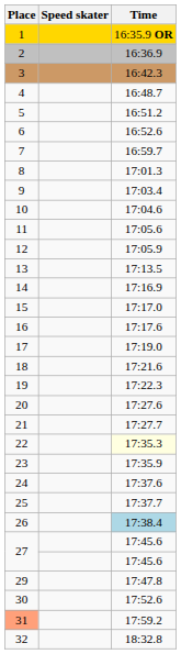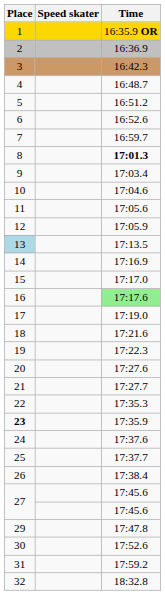8 | Time: normal -> bold
13 | Place: no background -> lightblue background
16 | Time: no background -> lightgreen background
22 | Time: lightyellow background -> no background
23 | Place: normal -> bold
26 | Time: lightblue background -> no background
31 | Place: lightsalmon background -> no background
